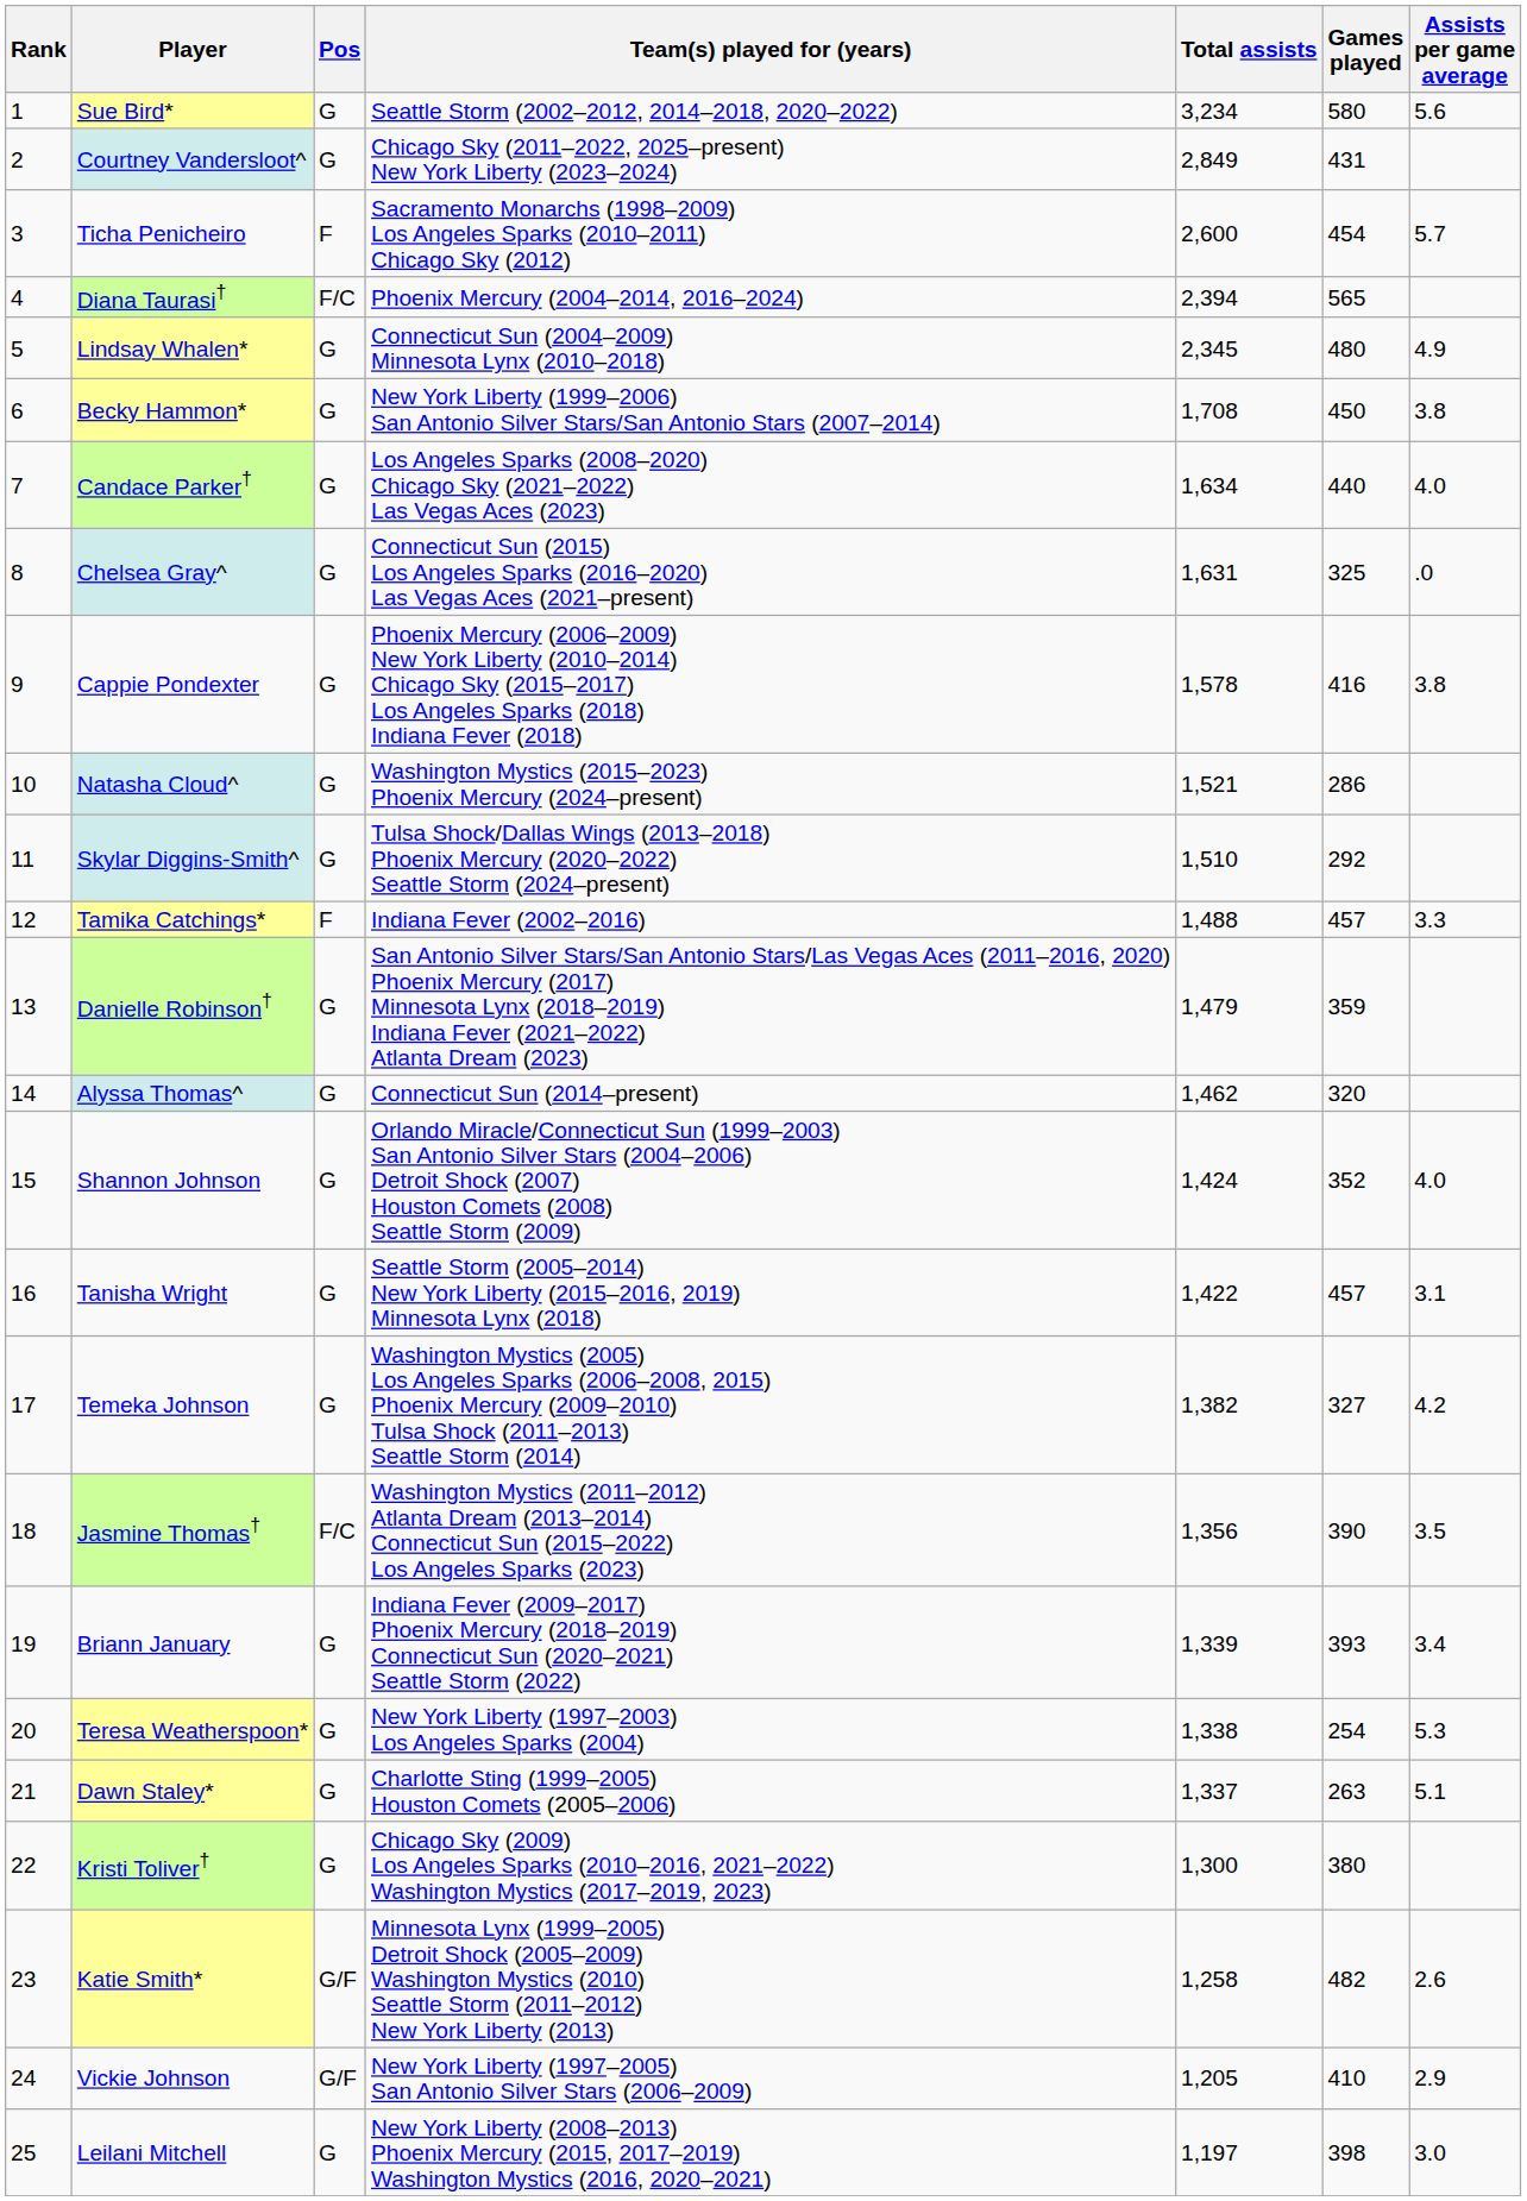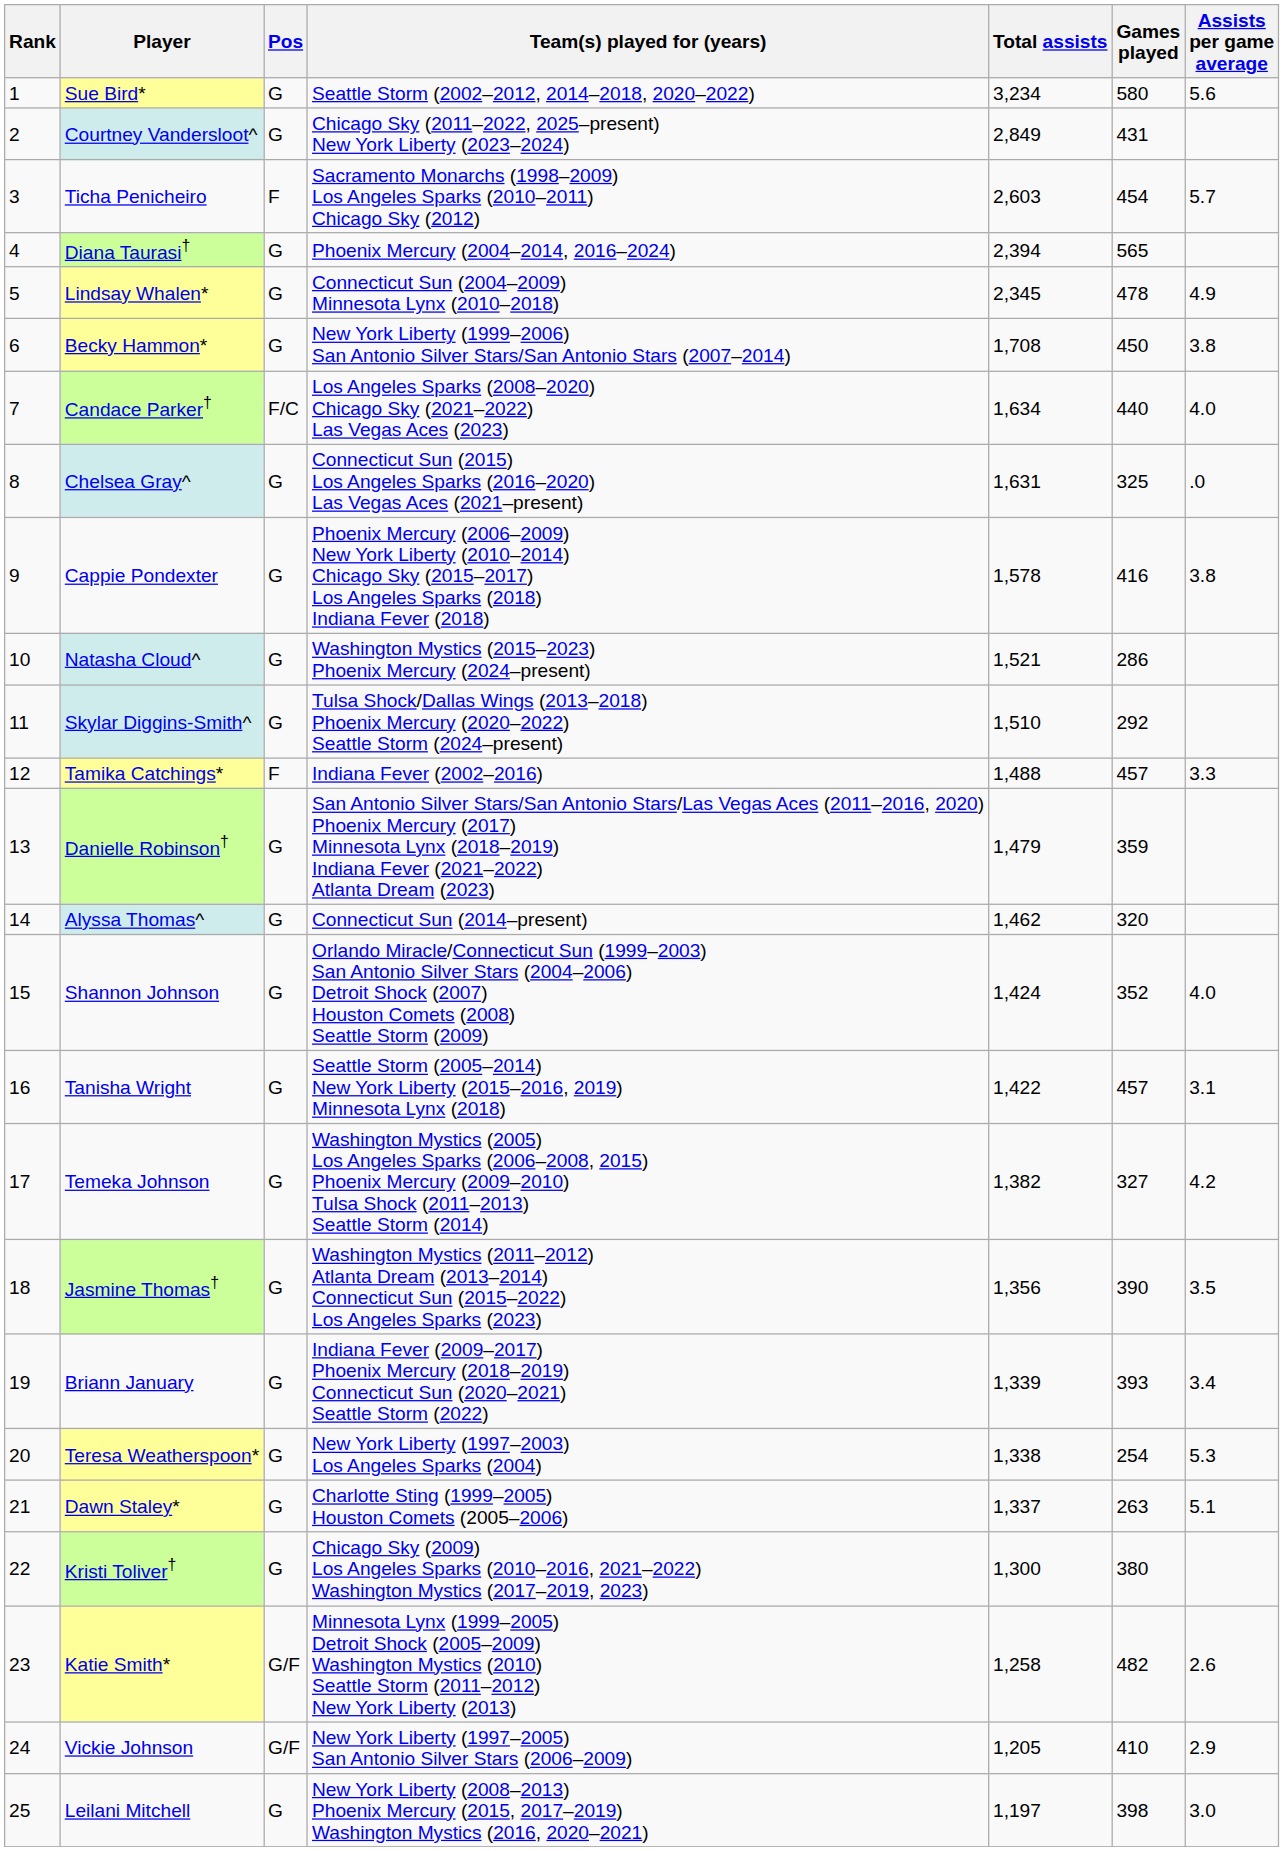Ticha Penicheiro | Total assists: 2,600 -> 2,603
Diana Taurasi† | Pos: F/C -> G
Lindsay Whalen* | Games played: 480 -> 478
Candace Parker† | Pos: G -> F/C
Jasmine Thomas† | Pos: F/C -> G
